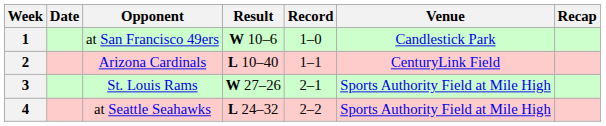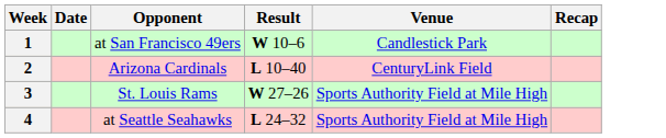- column: Record | 1–0 | 1–1 | 2–1 | 2–2
